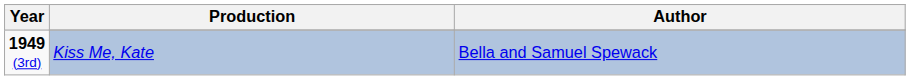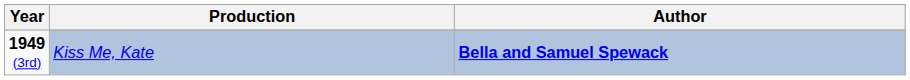Kiss Me, Kate | Author: normal -> bold
